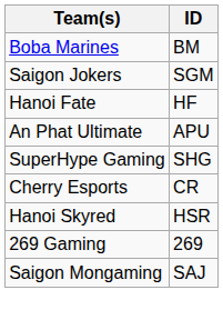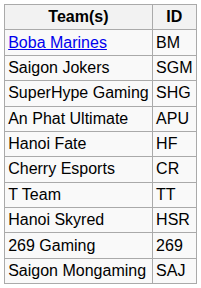rows swapped: Hanoi Fate <-> SuperHype Gaming
+ row: T Team | TT
